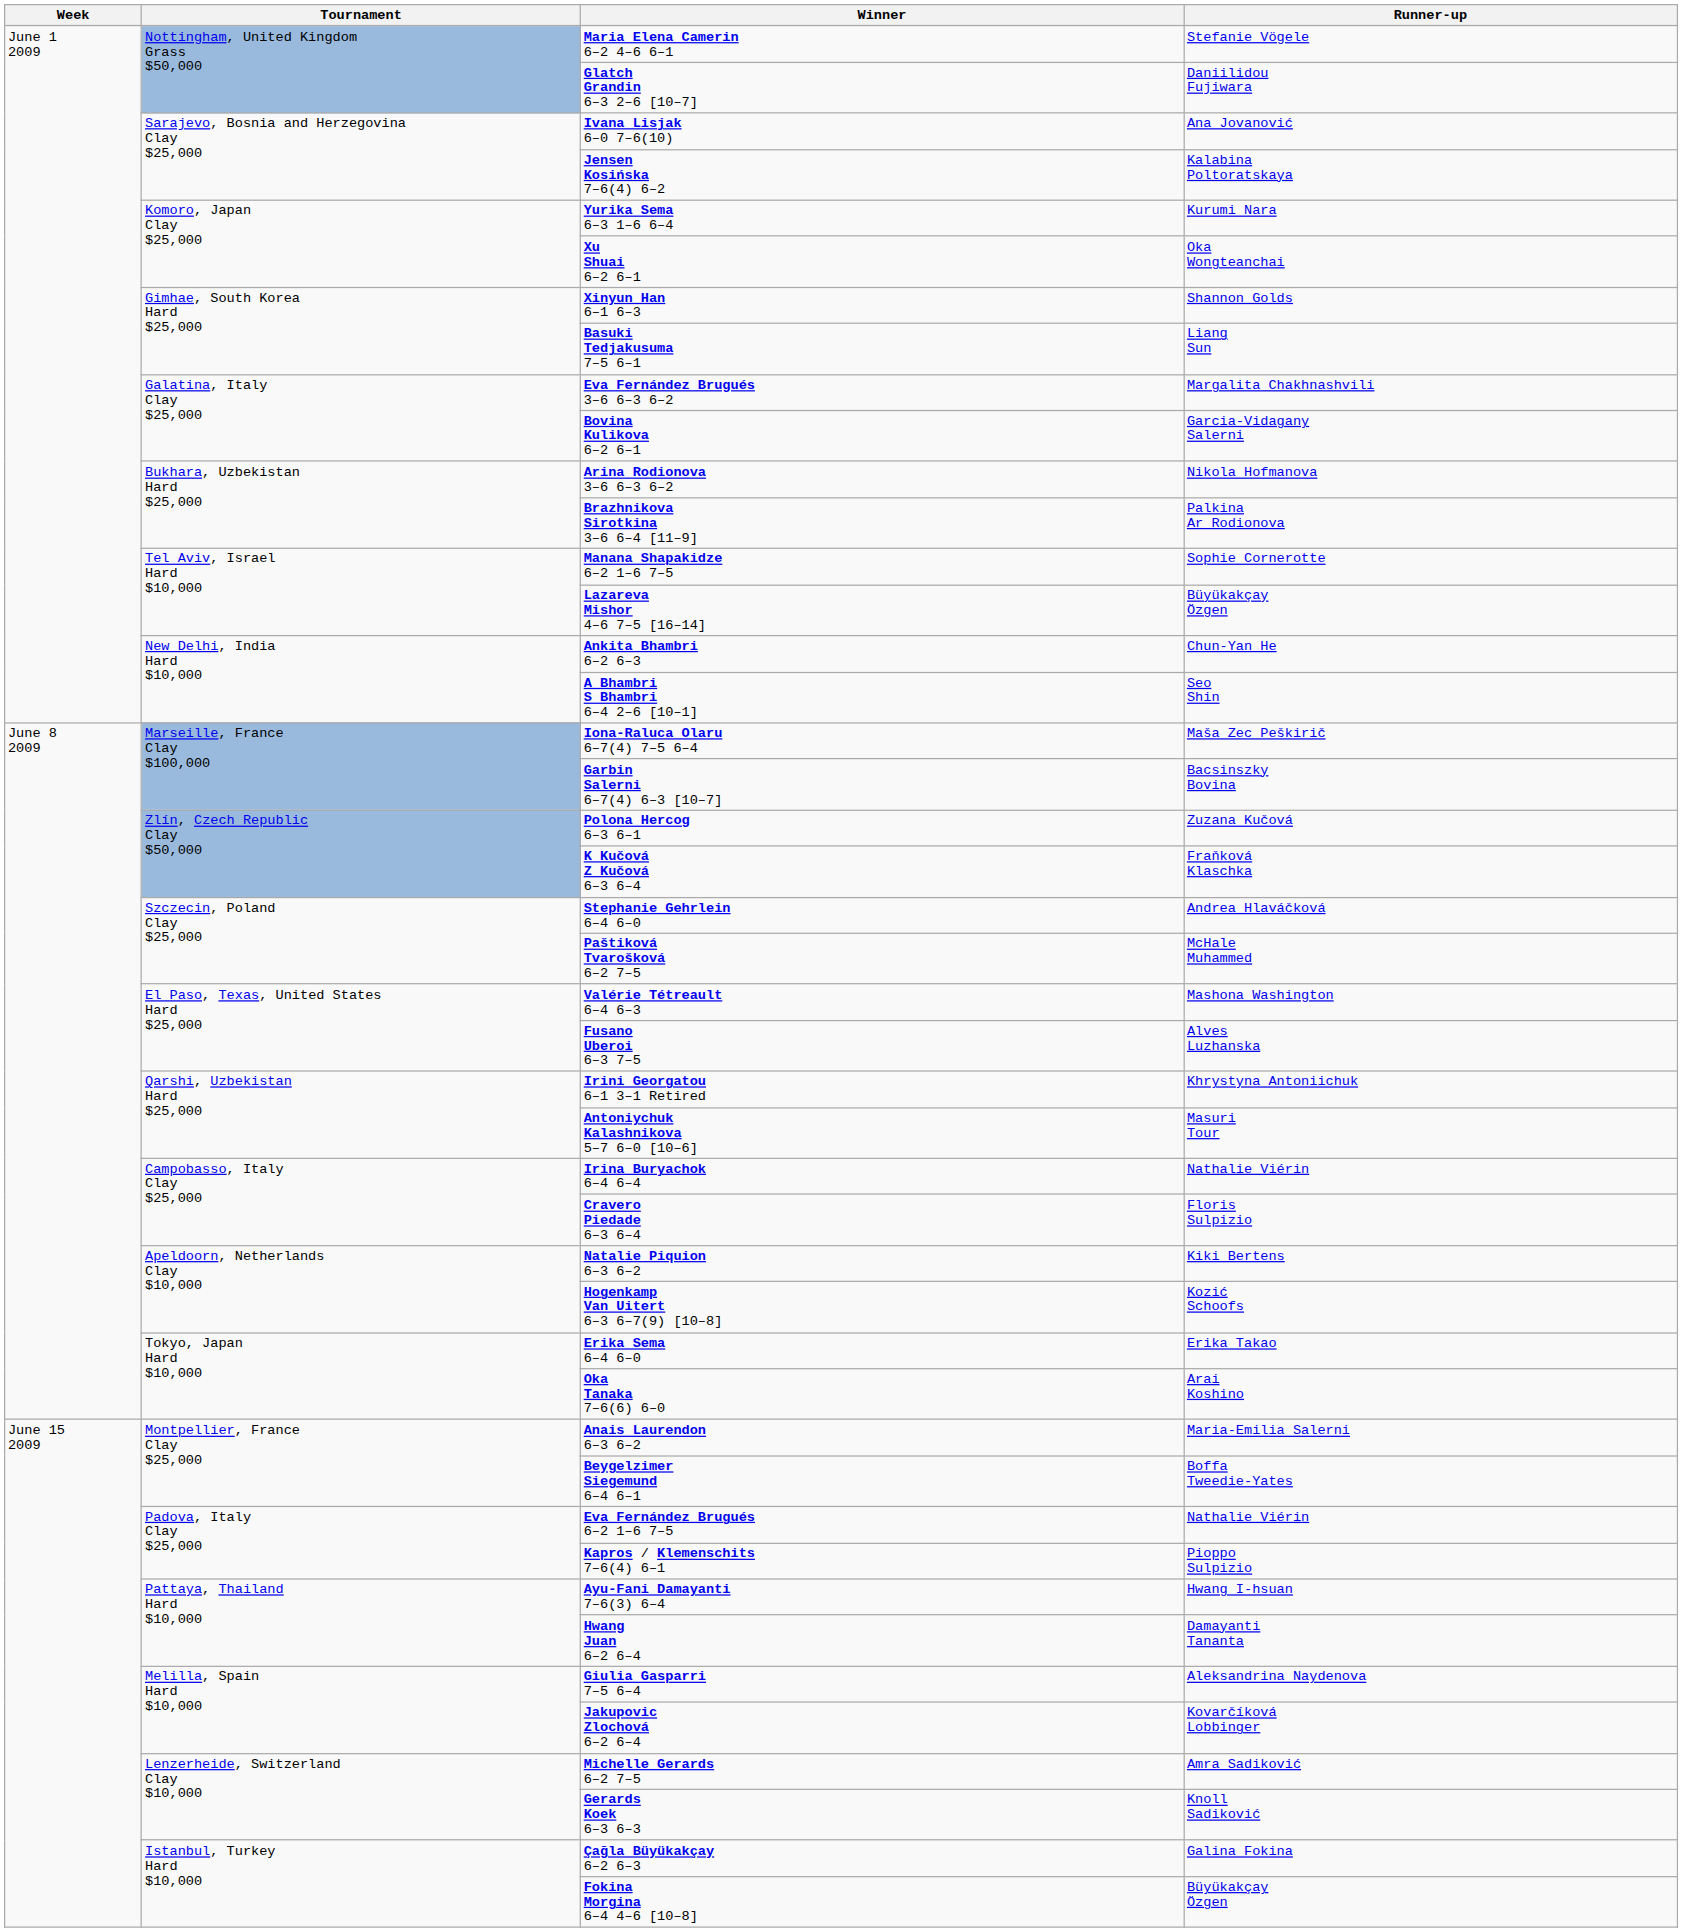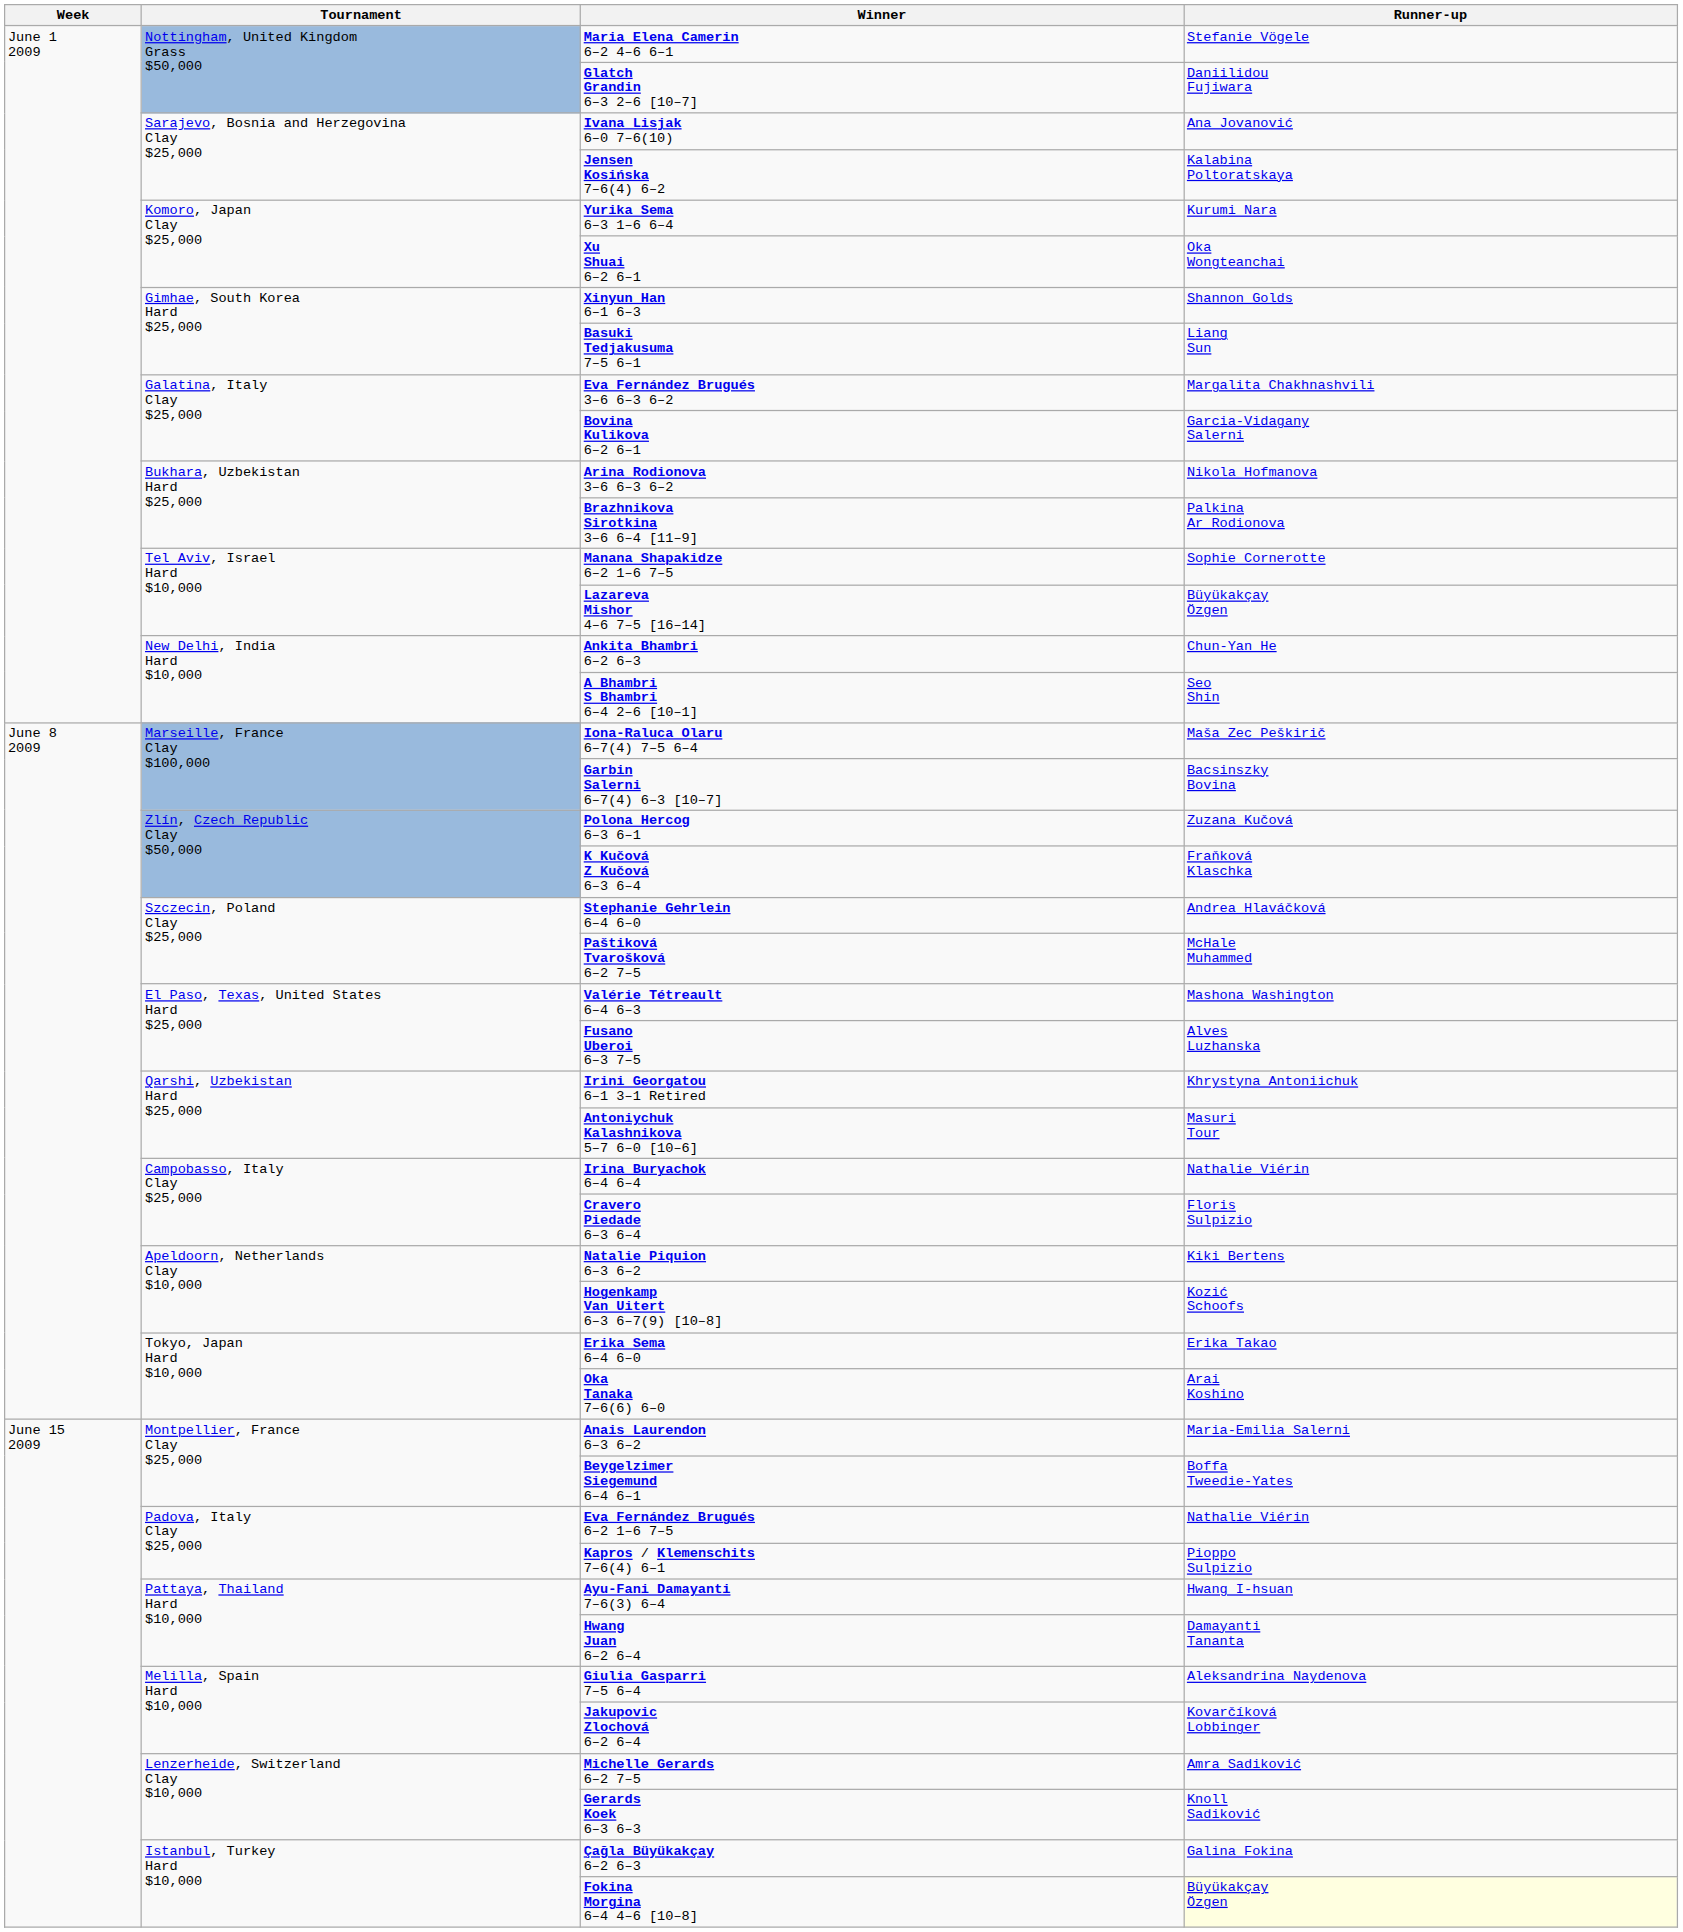Fokina Morgina 6–4 4–6 [10–8] | Runner-up: no background -> lightyellow background
